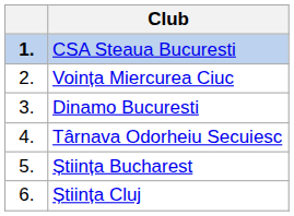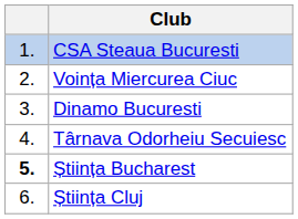CSA Steaua Bucuresti | column 1: bold -> normal
Știința Bucharest | column 1: normal -> bold
